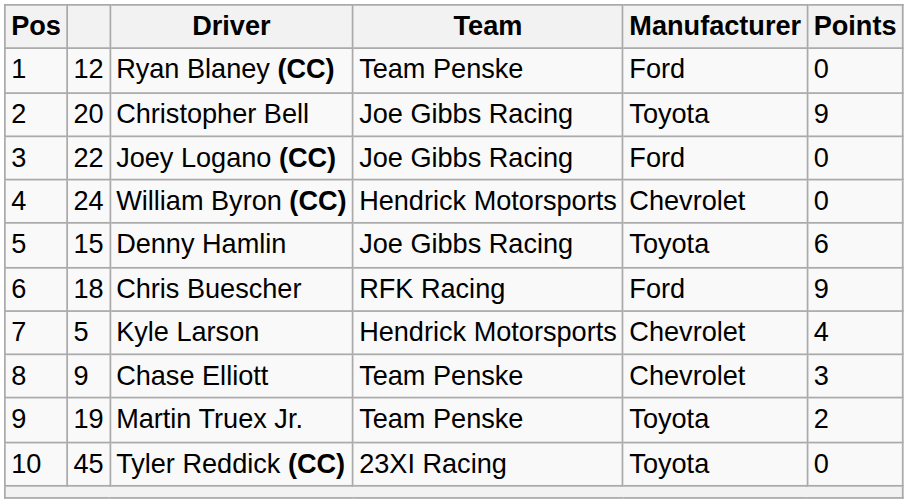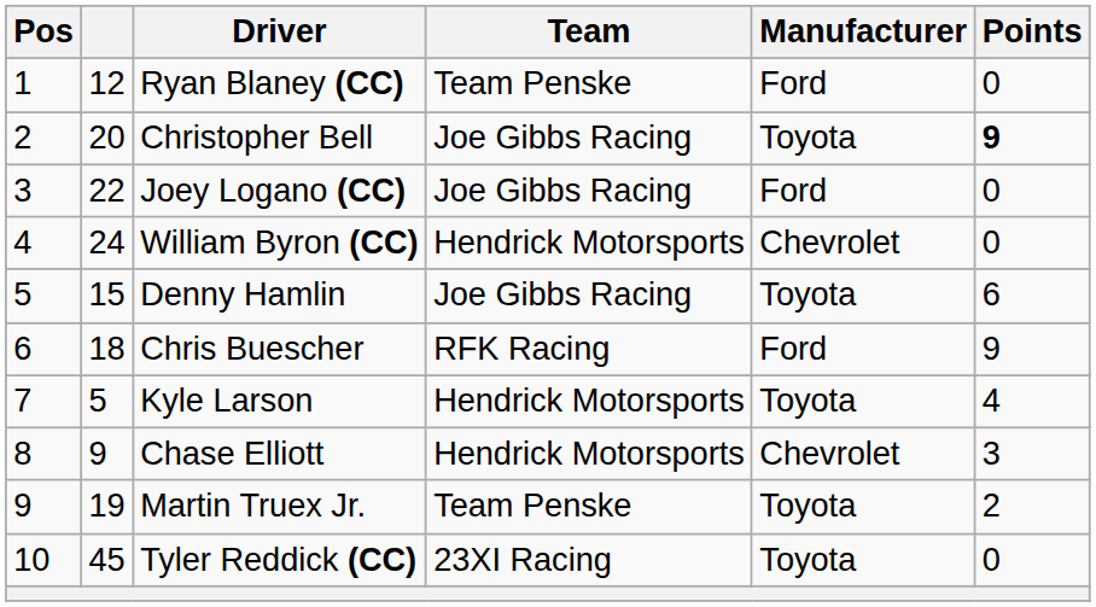Christopher Bell | Points: normal -> bold
Kyle Larson | Manufacturer: Chevrolet -> Toyota
Chase Elliott | Team: Team Penske -> Hendrick Motorsports
